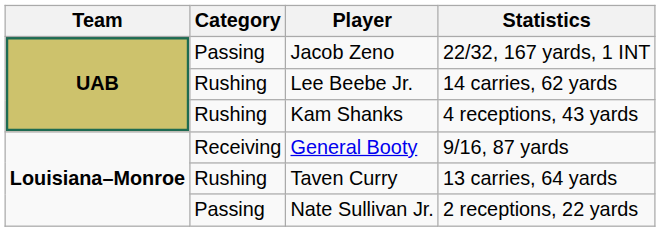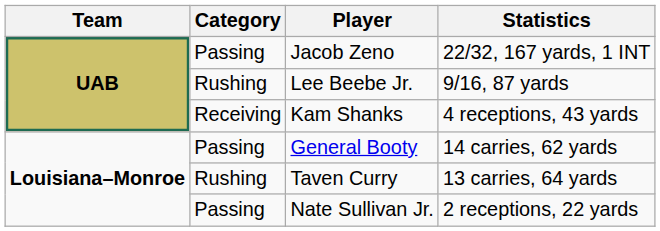Lee Beebe Jr. | Statistics: 14 carries, 62 yards -> 9/16, 87 yards
Kam Shanks | Category: Rushing -> Receiving
General Booty | Category: Receiving -> Passing
General Booty | Statistics: 9/16, 87 yards -> 14 carries, 62 yards
